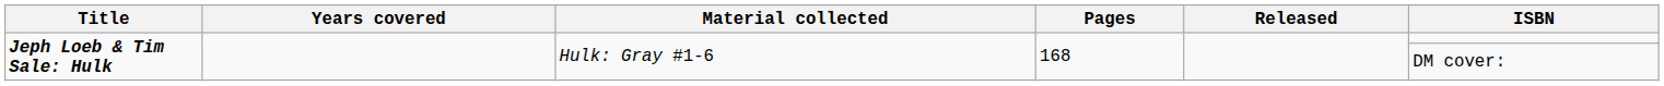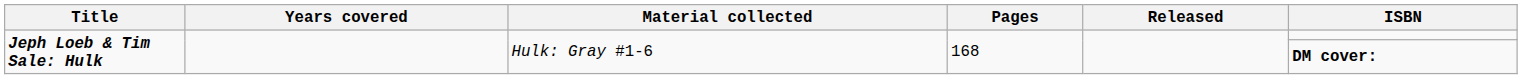row 3 | ISBN: normal -> bold
